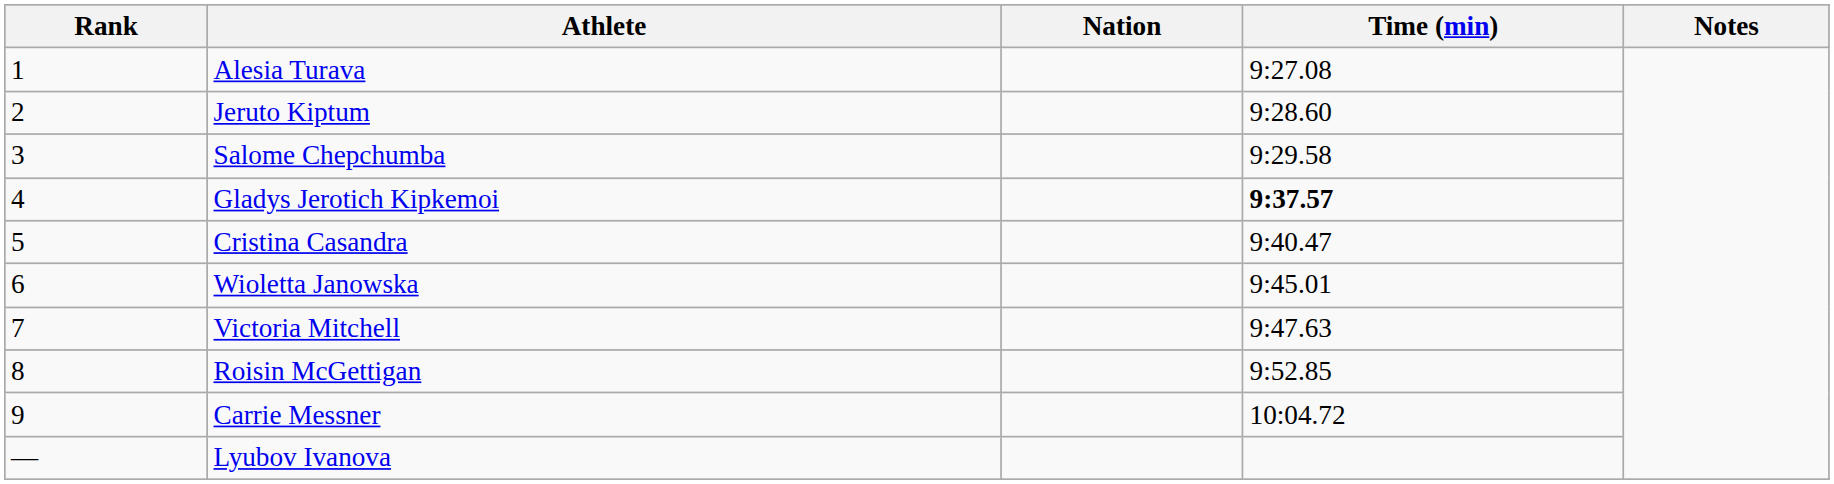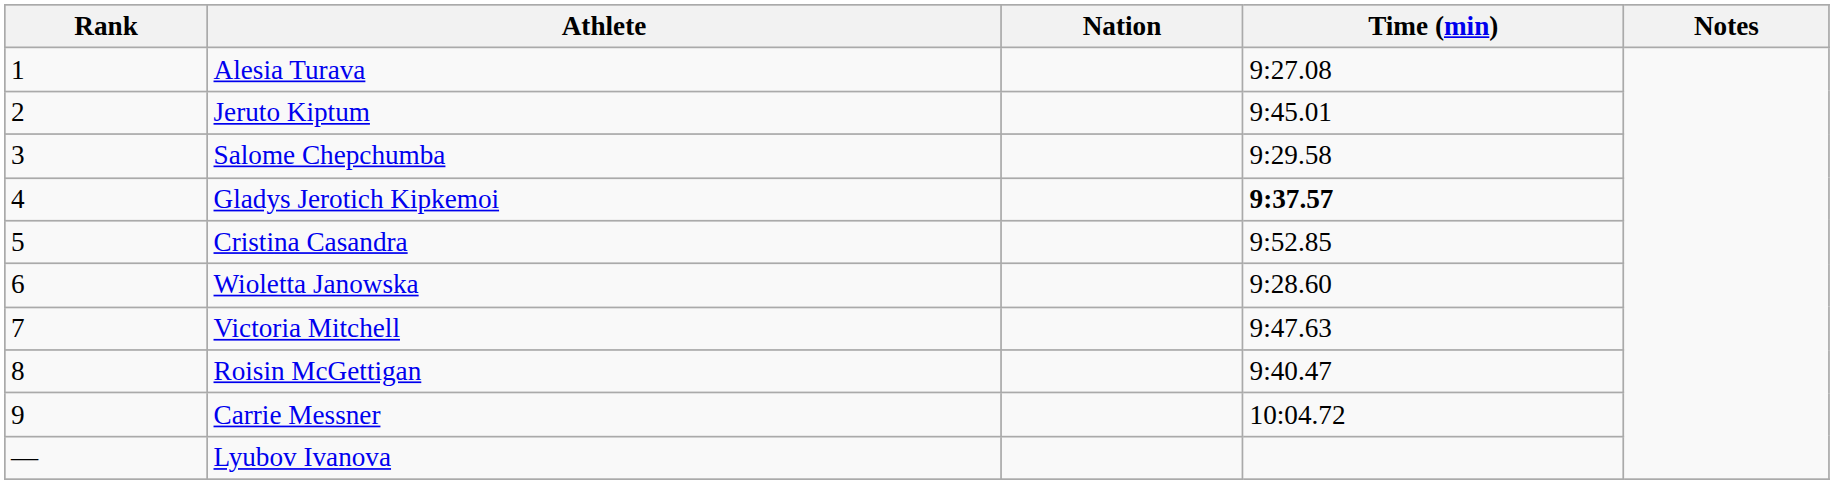Jeruto Kiptum | Time (min): 9:28.60 -> 9:45.01
Cristina Casandra | Time (min): 9:40.47 -> 9:52.85
Wioletta Janowska | Time (min): 9:45.01 -> 9:28.60
Roisin McGettigan | Time (min): 9:52.85 -> 9:40.47
